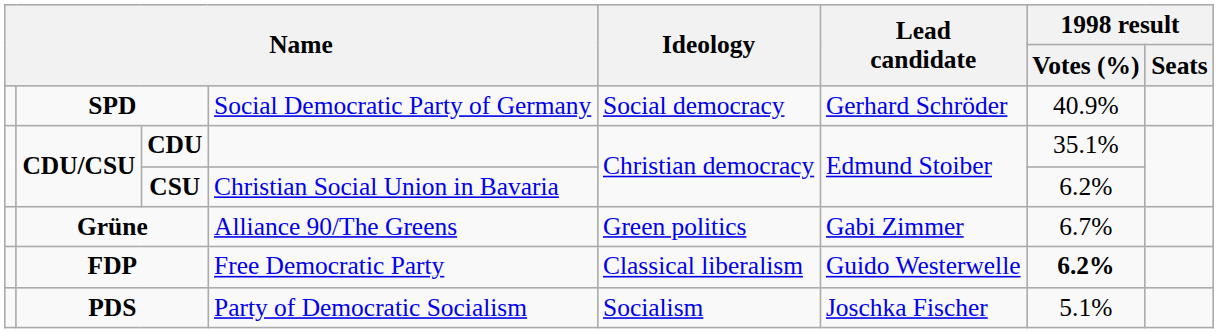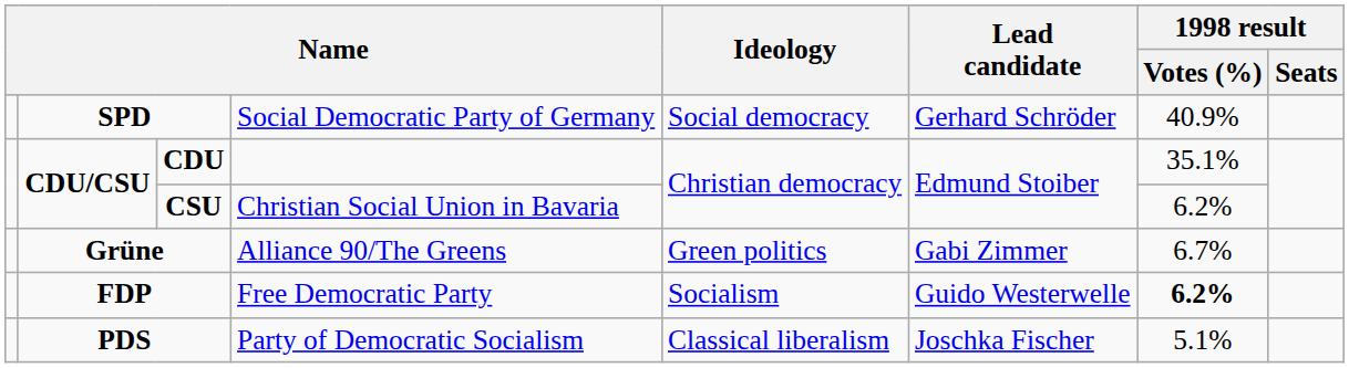FDP | Ideology: Classical liberalism -> Socialism
PDS | Ideology: Socialism -> Classical liberalism
